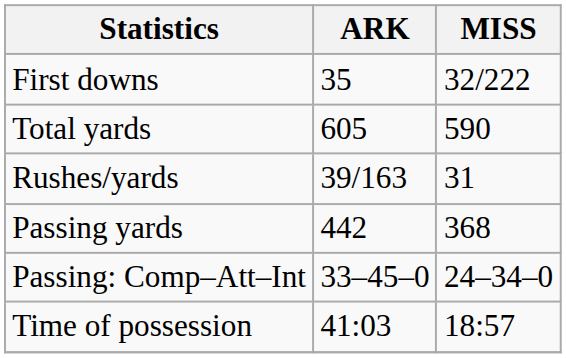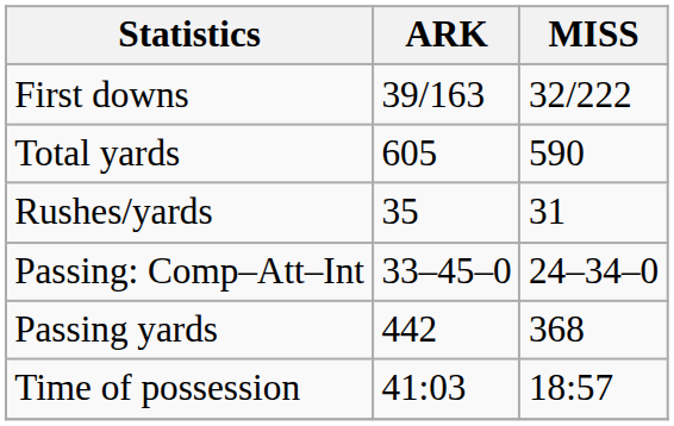First downs | ARK: 35 -> 39/163
Rushes/yards | ARK: 39/163 -> 35
rows swapped: Passing yards <-> Passing: Comp–Att–Int
